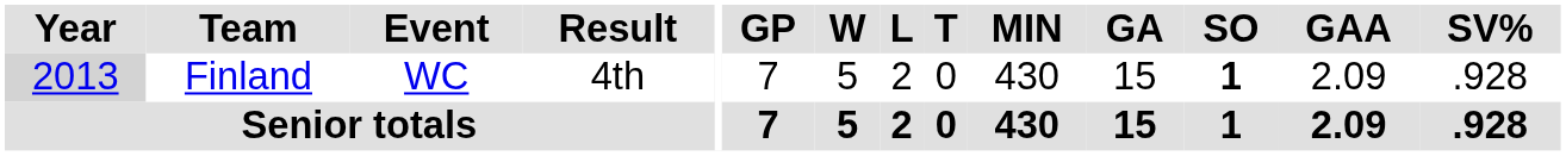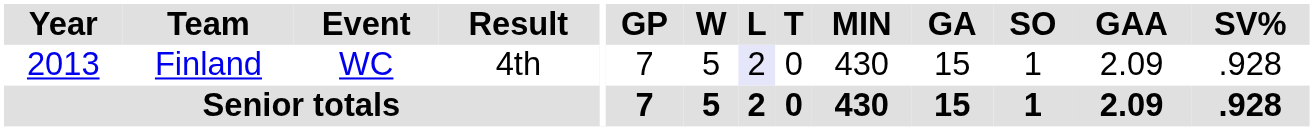Finland | Year: lightgrey background -> no background
Finland | L: no background -> lavender background
Finland | SO: bold -> normal
